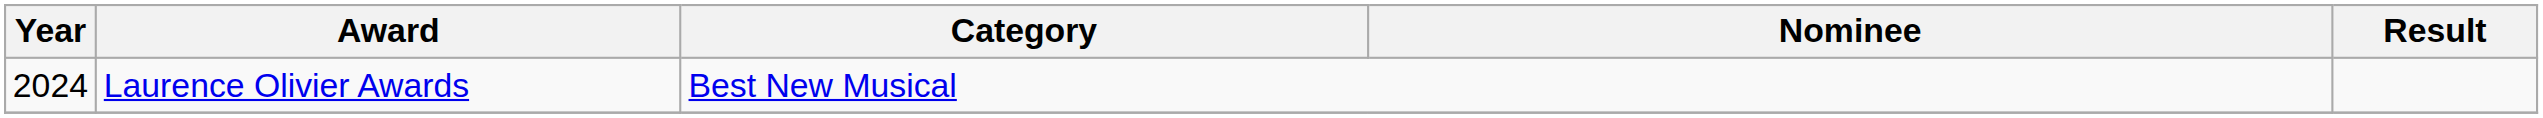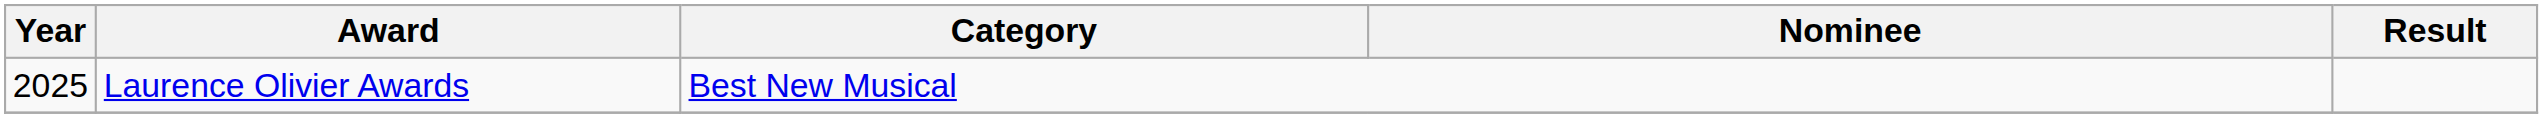Laurence Olivier Awards | Year: 2024 -> 2025
